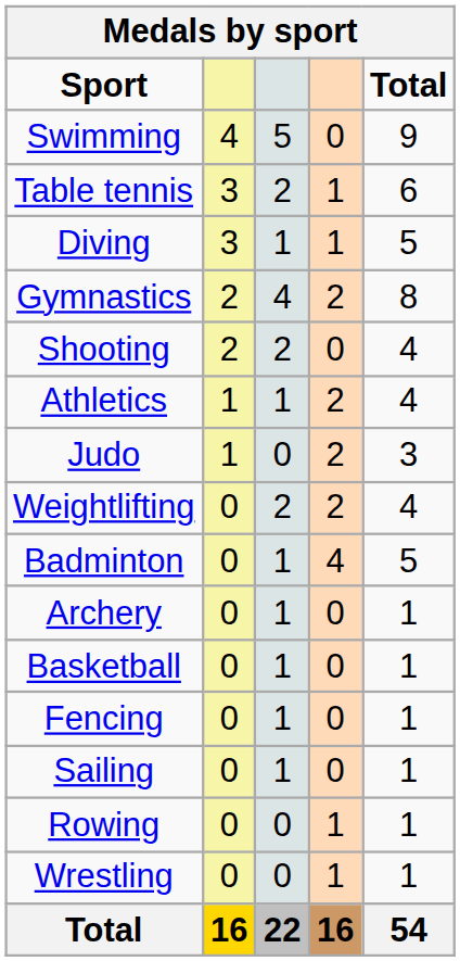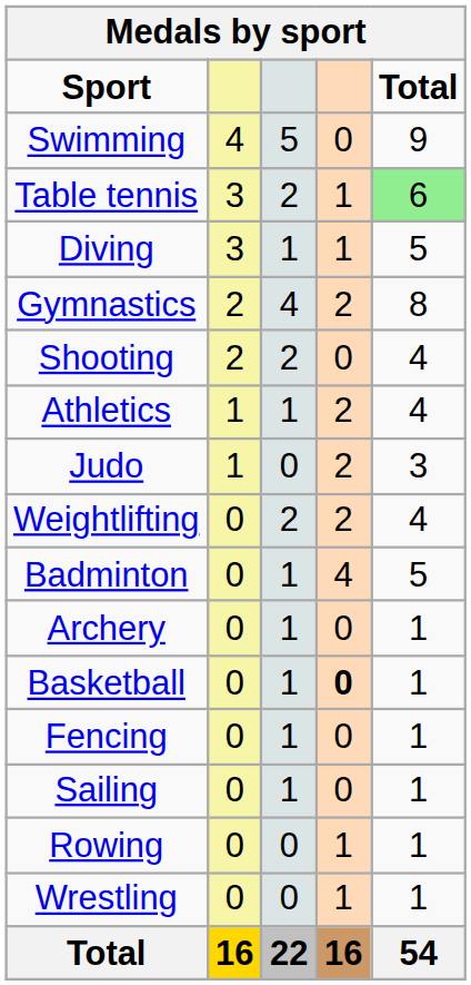Table tennis | Total: no background -> lightgreen background
Basketball | column 4: normal -> bold
